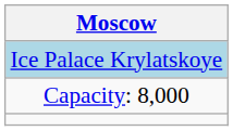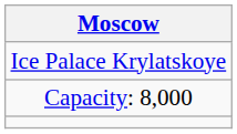row 2 | column 1: lightblue background -> no background
